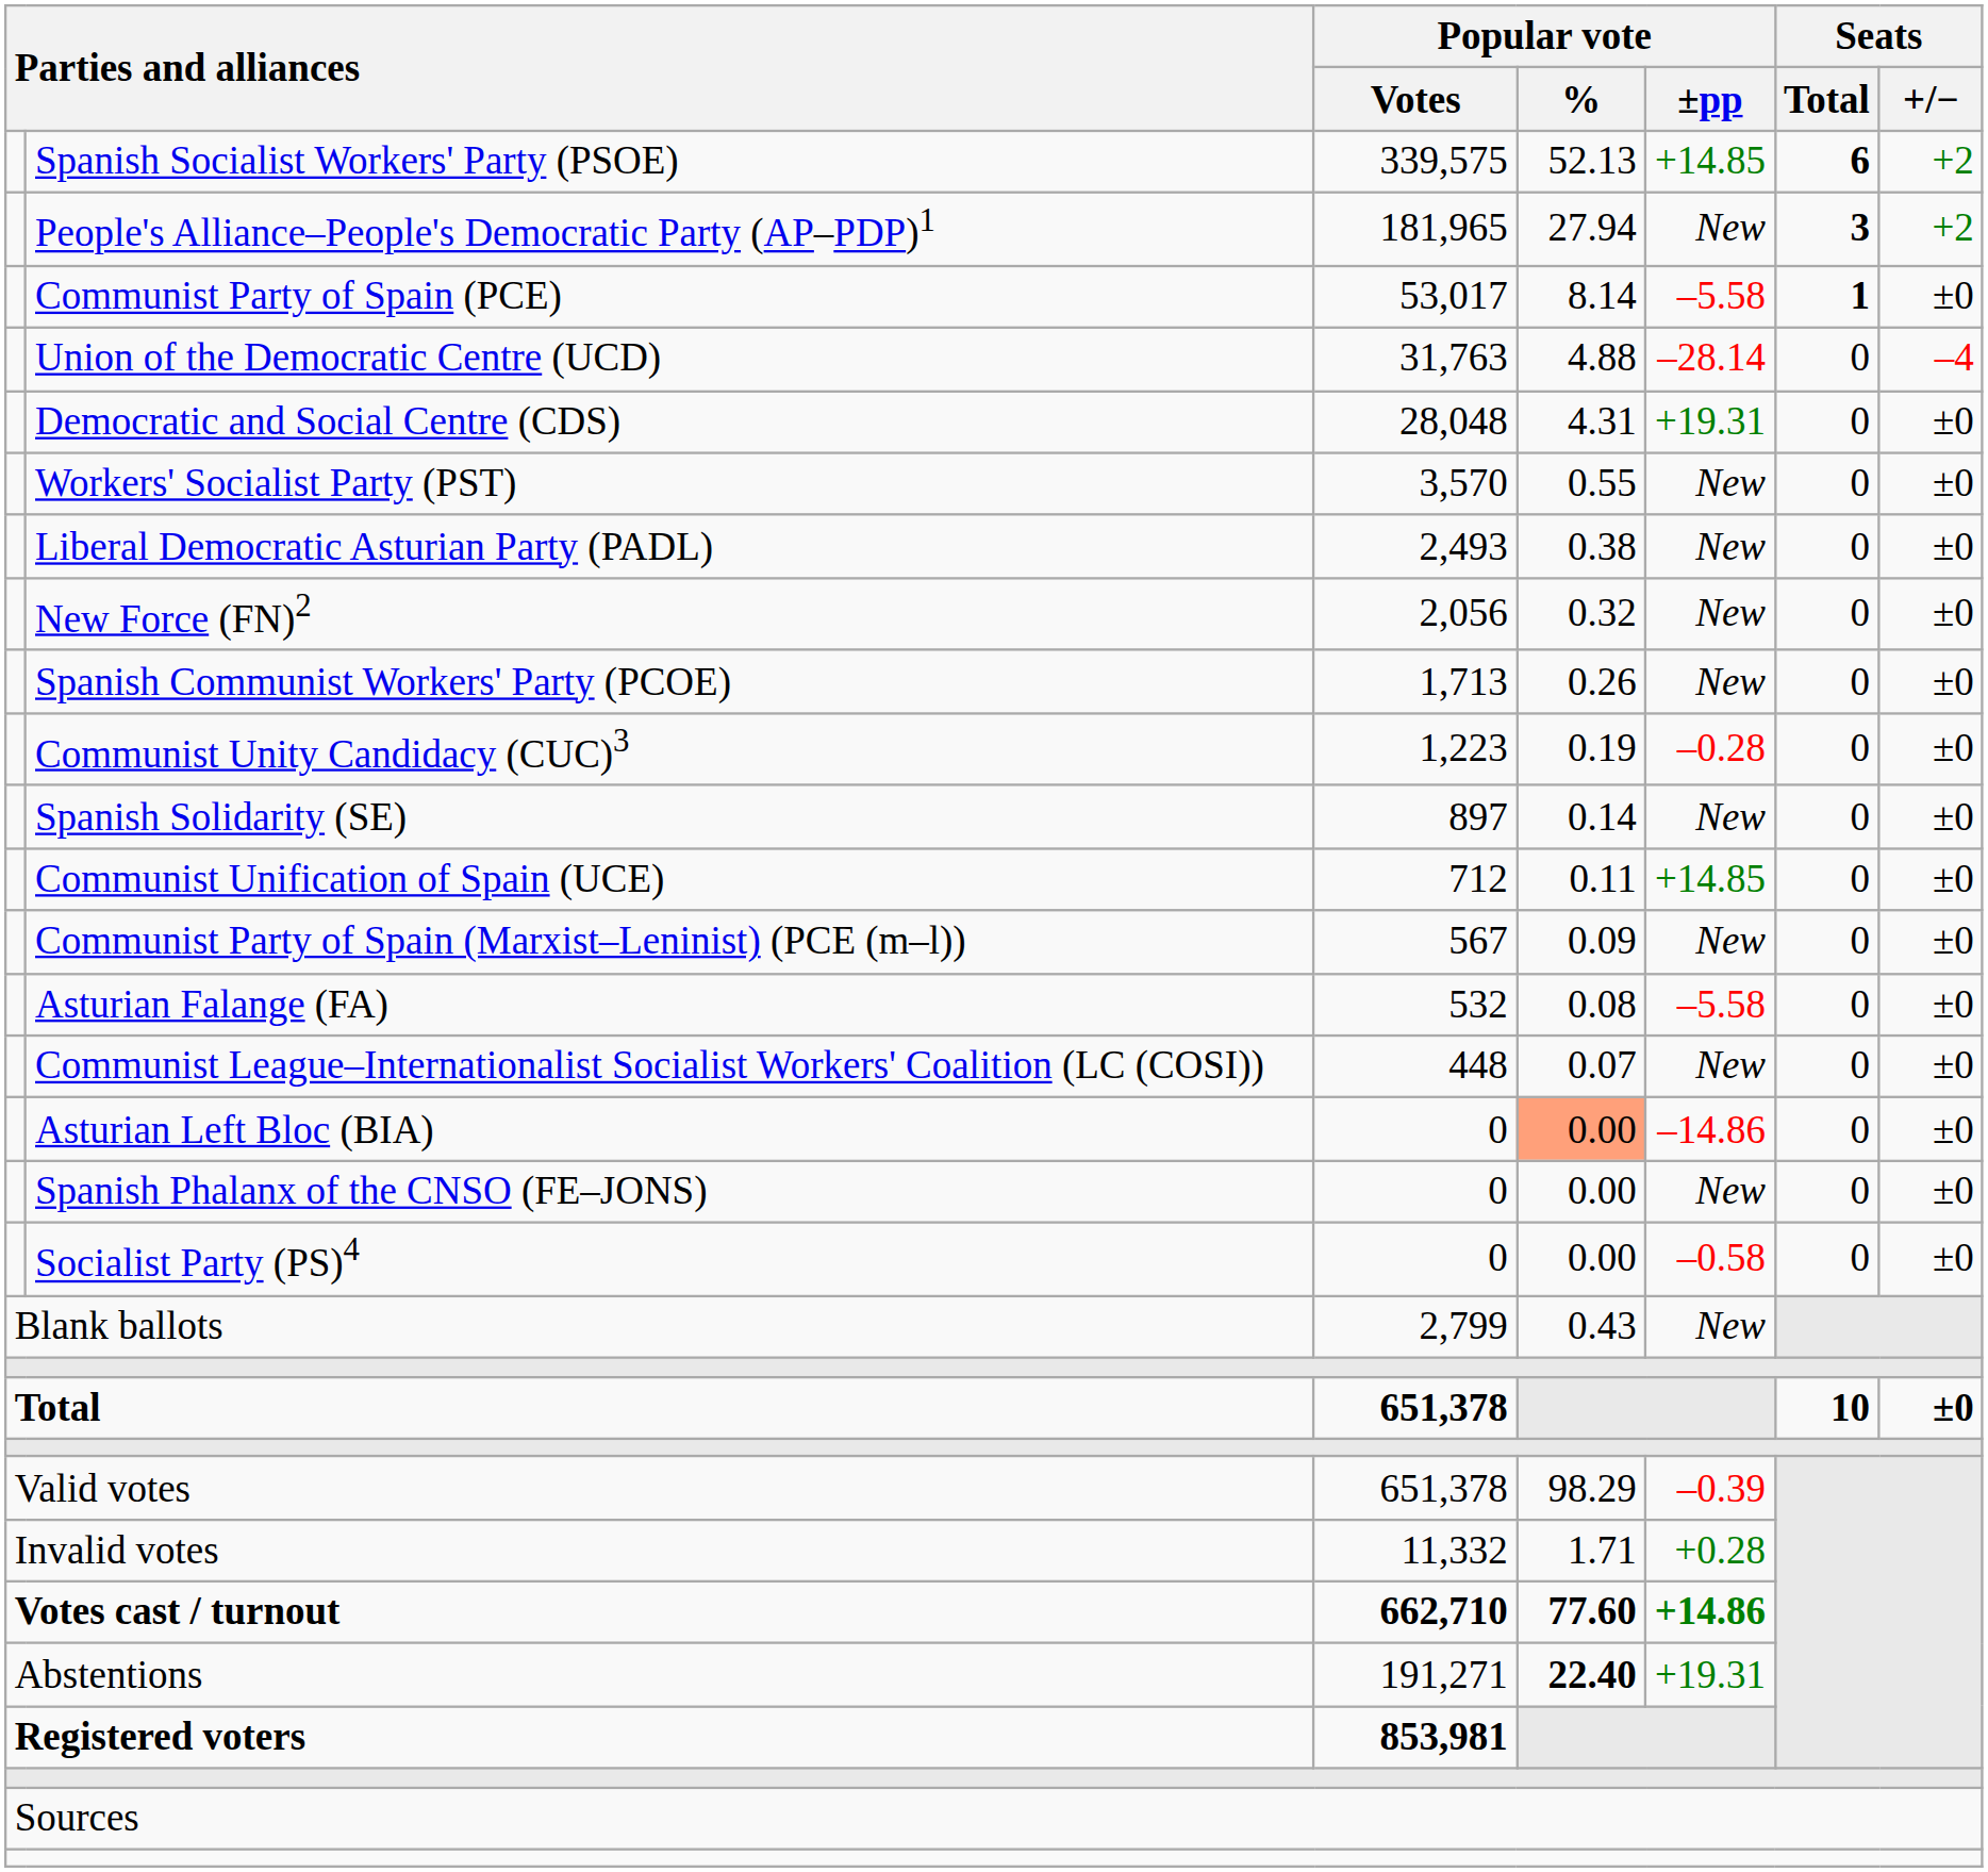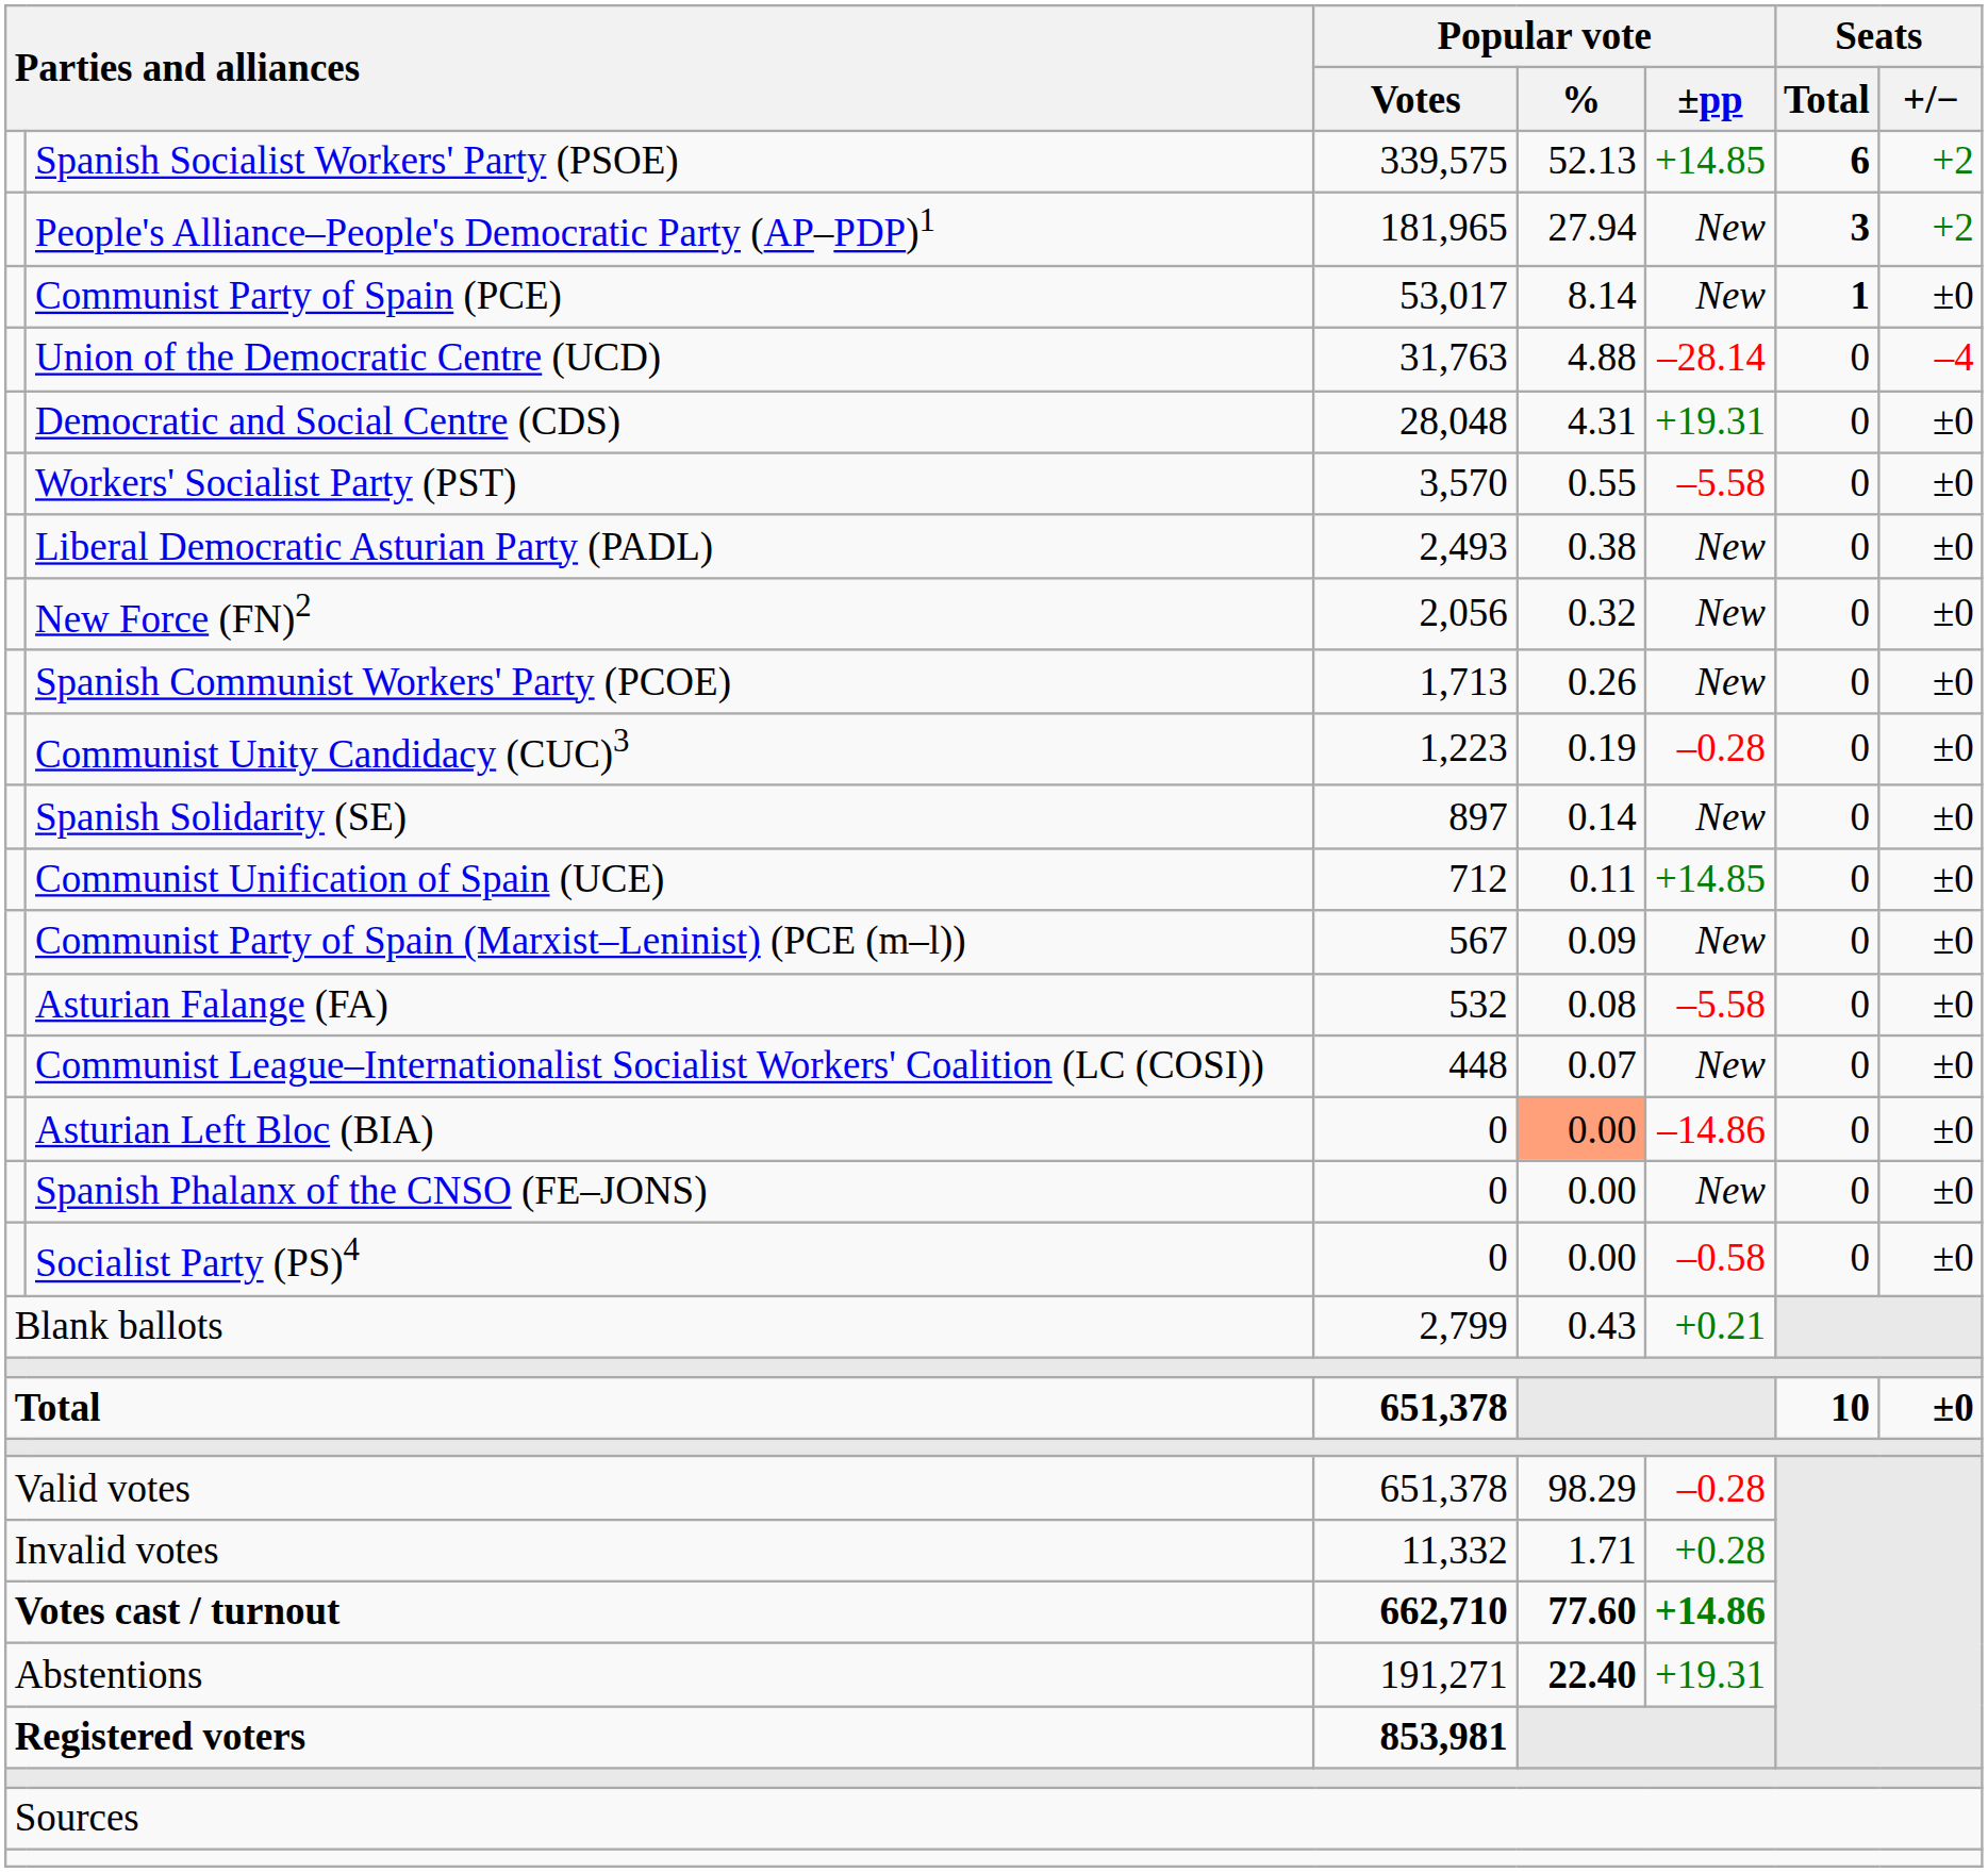Communist Party of Spain (PCE) | Popular vote / ±pp: –5.58 -> New
Workers' Socialist Party (PST) | Popular vote / ±pp: New -> –5.58
Blank ballots | Popular vote / ±pp: New -> +0.21
Valid votes | Popular vote / ±pp: –0.39 -> –0.28
